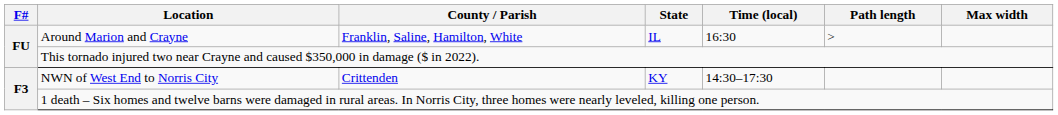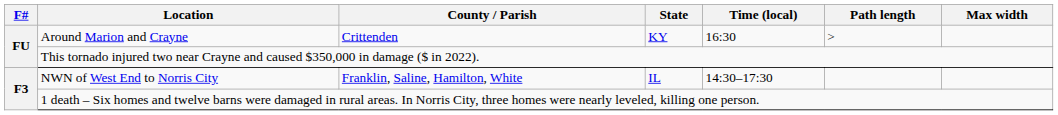Around Marion and Crayne | County / Parish: Franklin, Saline, Hamilton, White -> Crittenden
Around Marion and Crayne | State: IL -> KY
NWN of West End to Norris City | County / Parish: Crittenden -> Franklin, Saline, Hamilton, White
NWN of West End to Norris City | State: KY -> IL
